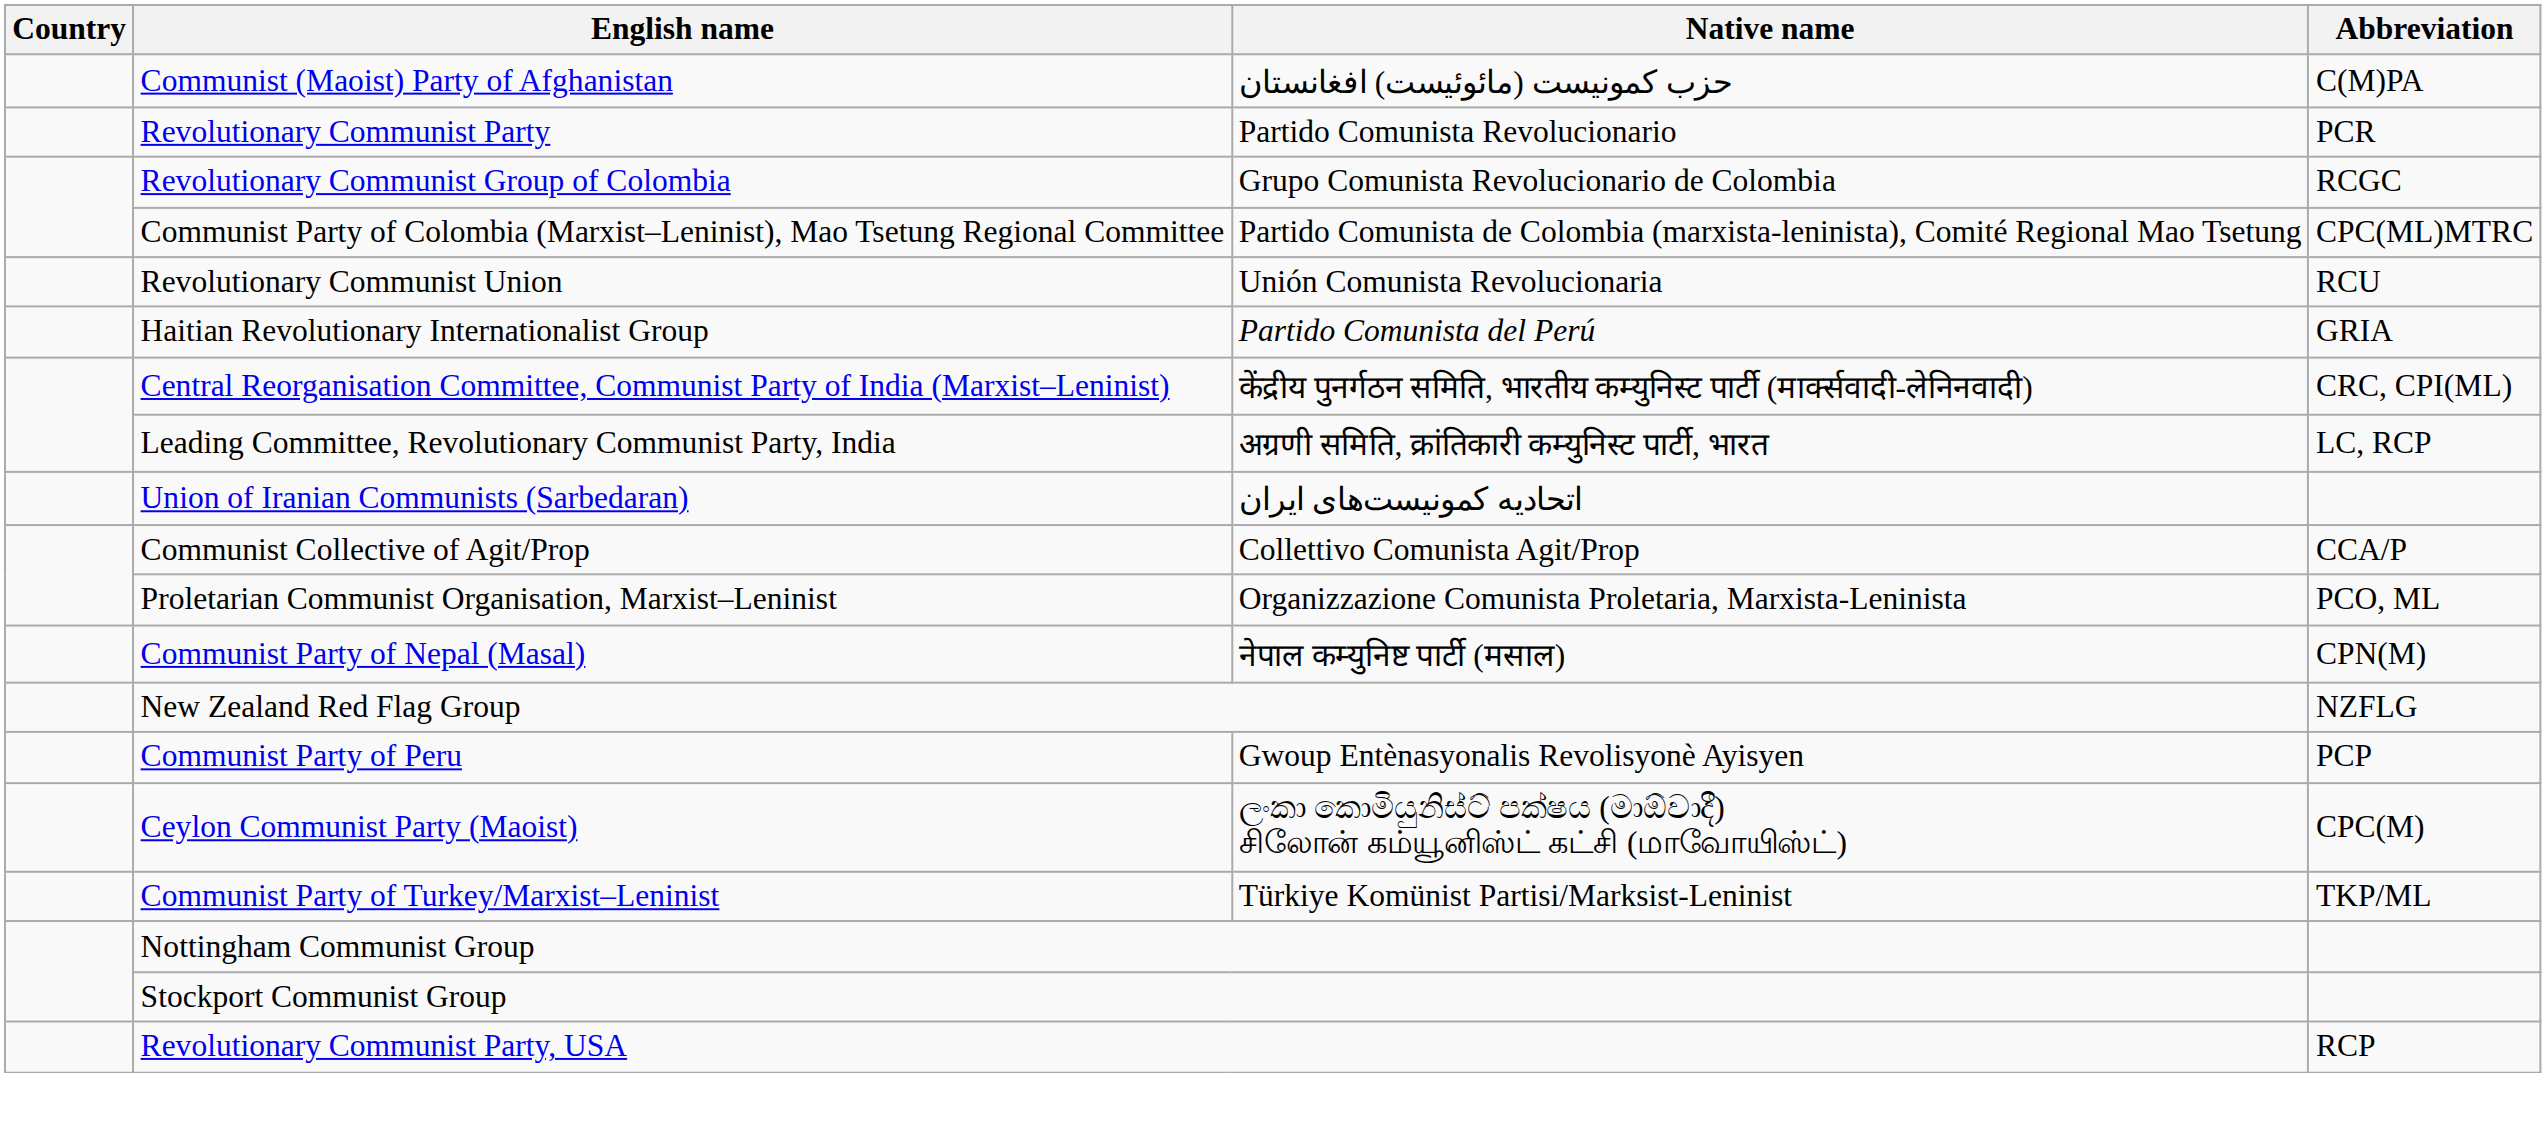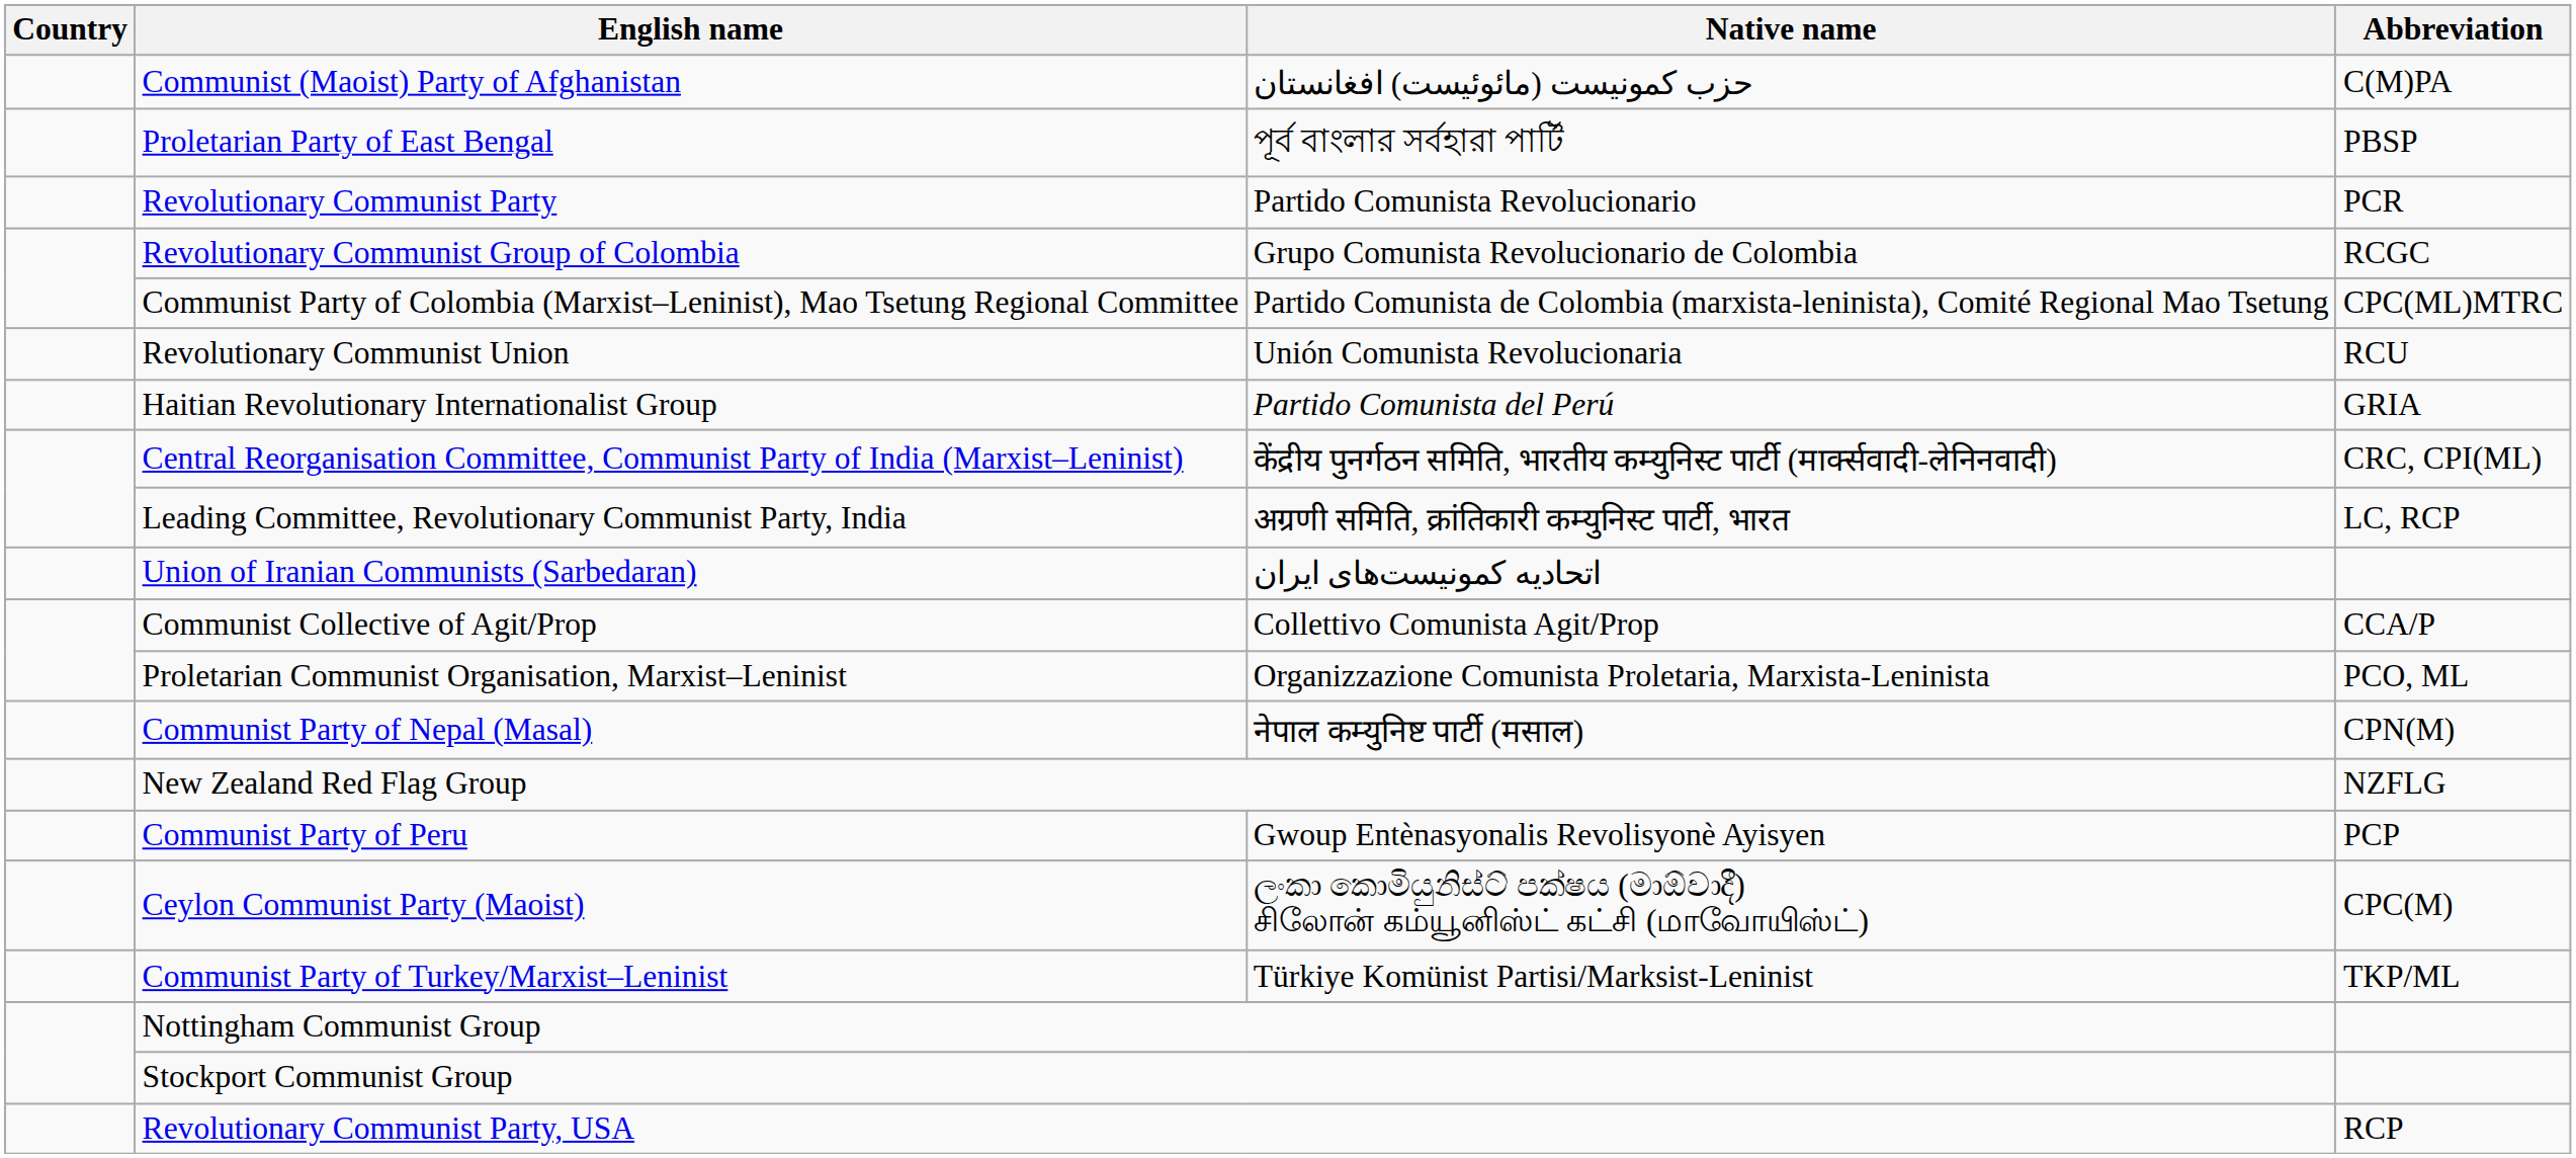+ row: Proletarian Party of East Bengal | পূর্ব বাংলার সর্বহারা পার্টি | PBSP
